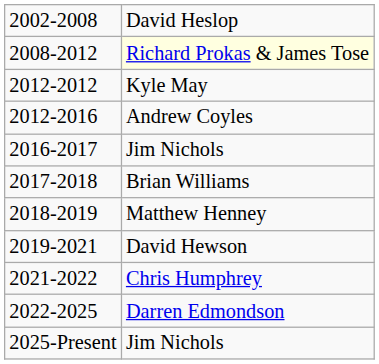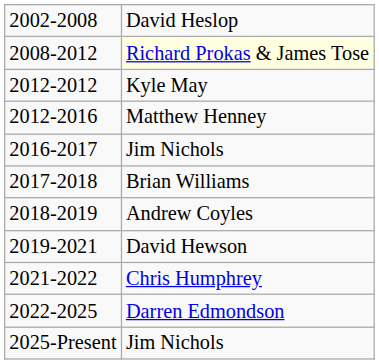row 4 | column 2: Andrew Coyles -> Matthew Henney
row 7 | column 2: Matthew Henney -> Andrew Coyles
